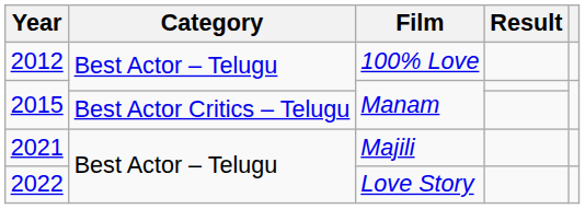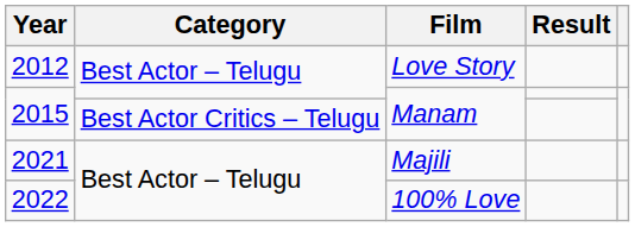2012 | Film: 100% Love -> Love Story
2022 | Film: Love Story -> 100% Love
